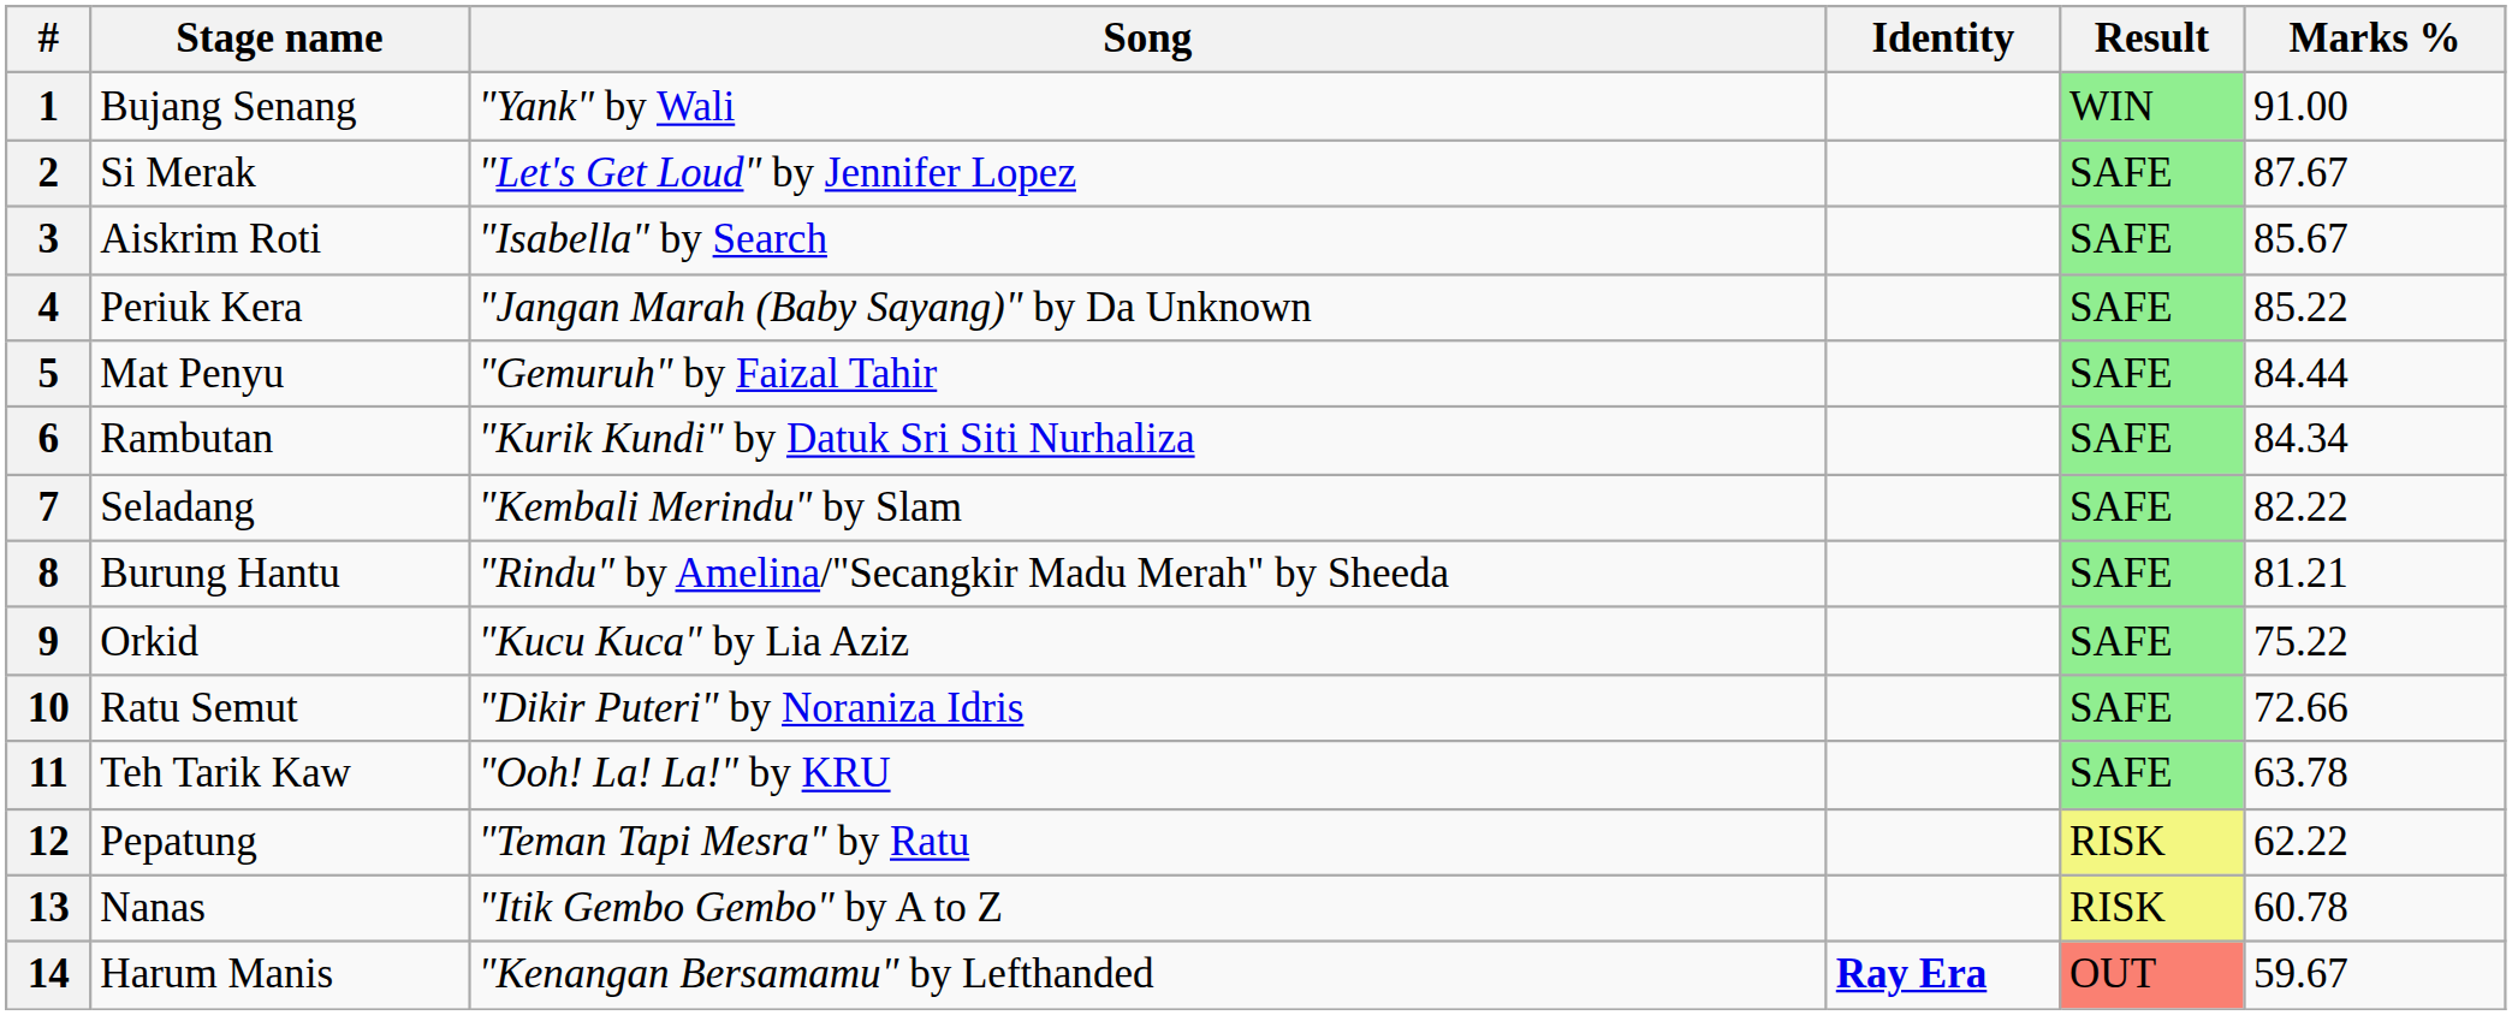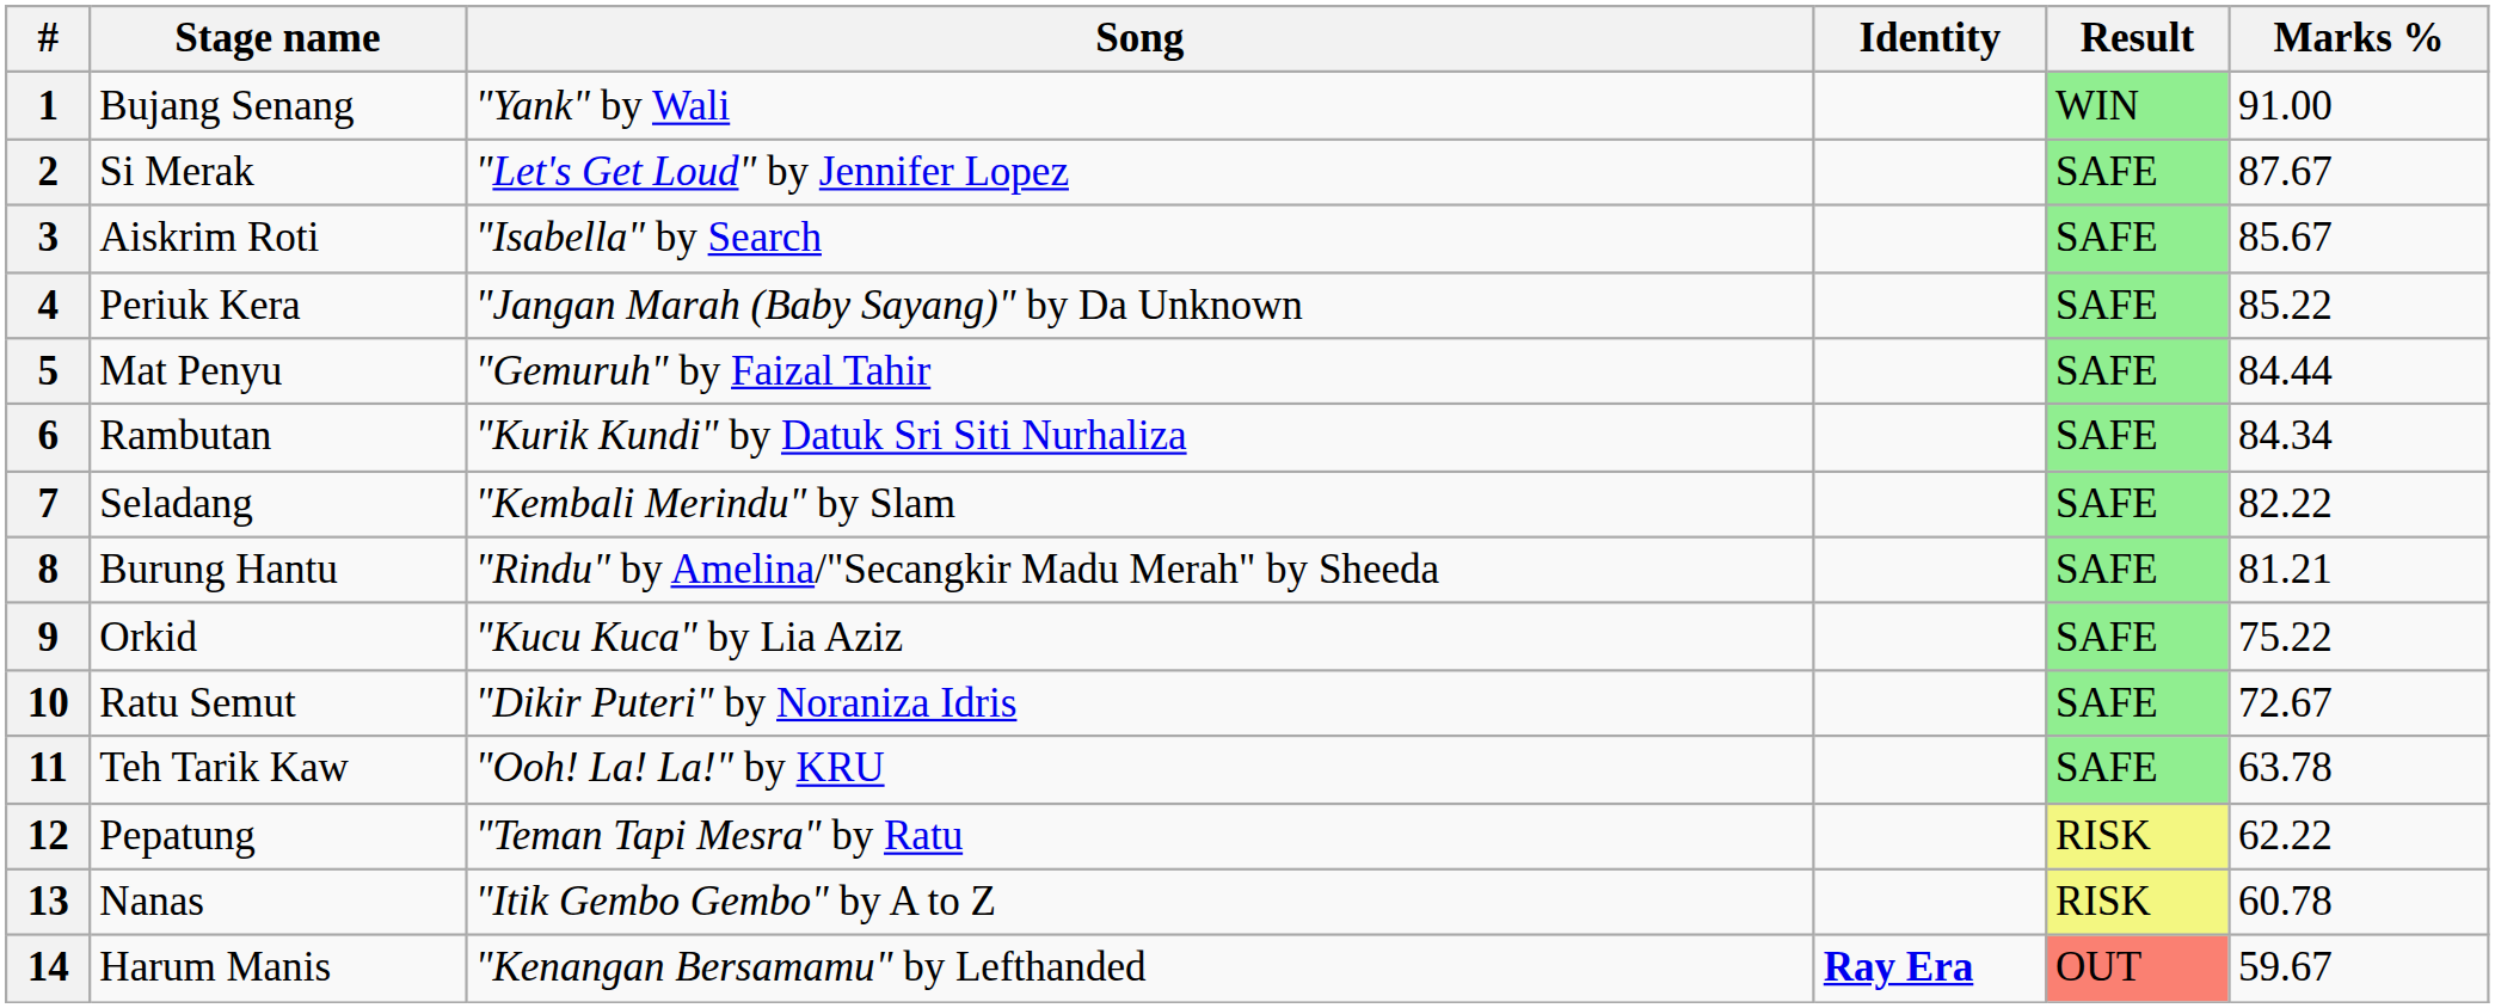10 | Marks %: 72.66 -> 72.67
